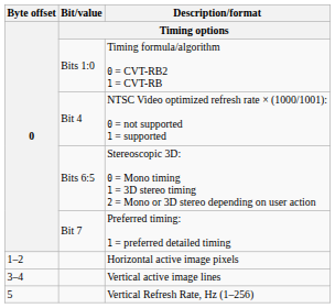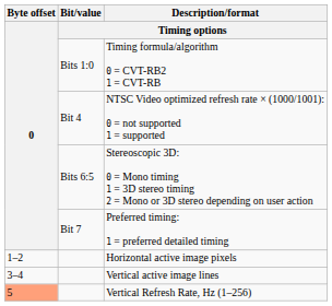Vertical Refresh Rate, Hz (1–256) | Byte offset / 0: no background -> lightsalmon background
